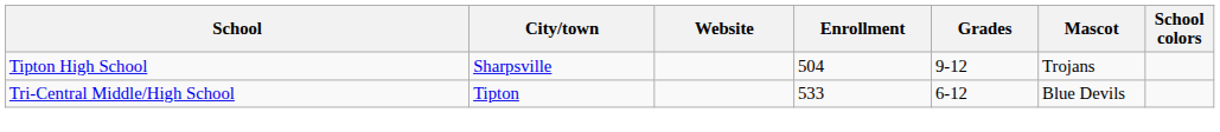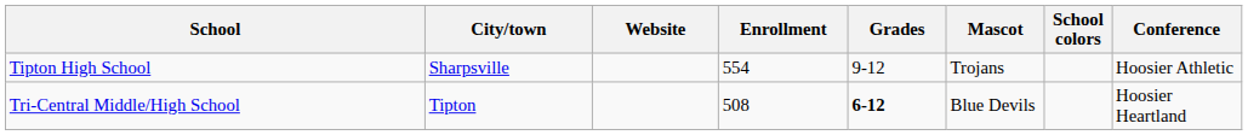+ column: Conference | Hoosier Athletic | Hoosier Heartland
Tipton High School | Enrollment: 504 -> 554
Tri-Central Middle/High School | Enrollment: 533 -> 508
Tri-Central Middle/High School | Grades: normal -> bold
